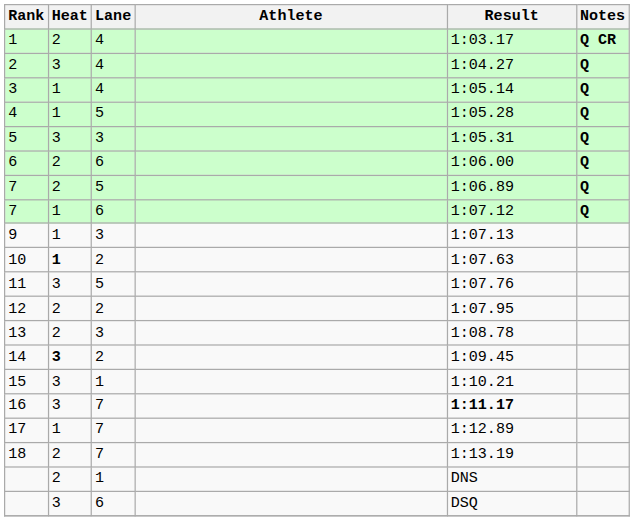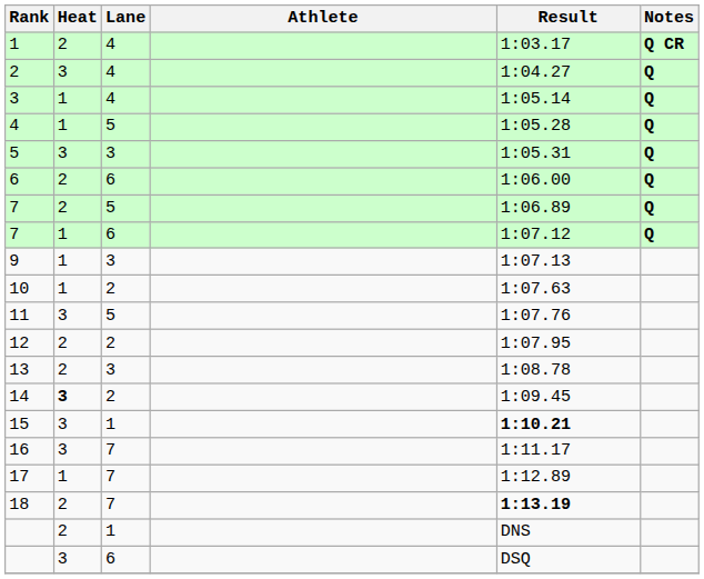10 | Heat: bold -> normal
15 | Result: normal -> bold
16 | Result: bold -> normal
18 | Result: normal -> bold
